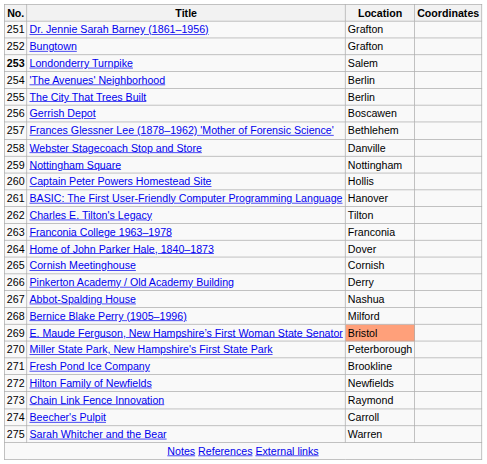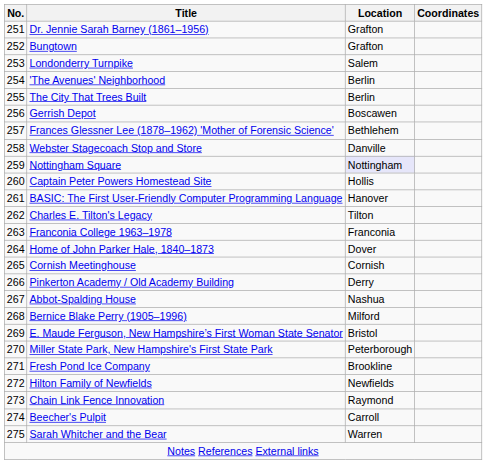Londonderry Turnpike | No.: bold -> normal
Nottingham Square | Location: no background -> lavender background
E. Maude Ferguson, New Hampshire’s First Woman State Senator | Location: lightsalmon background -> no background
